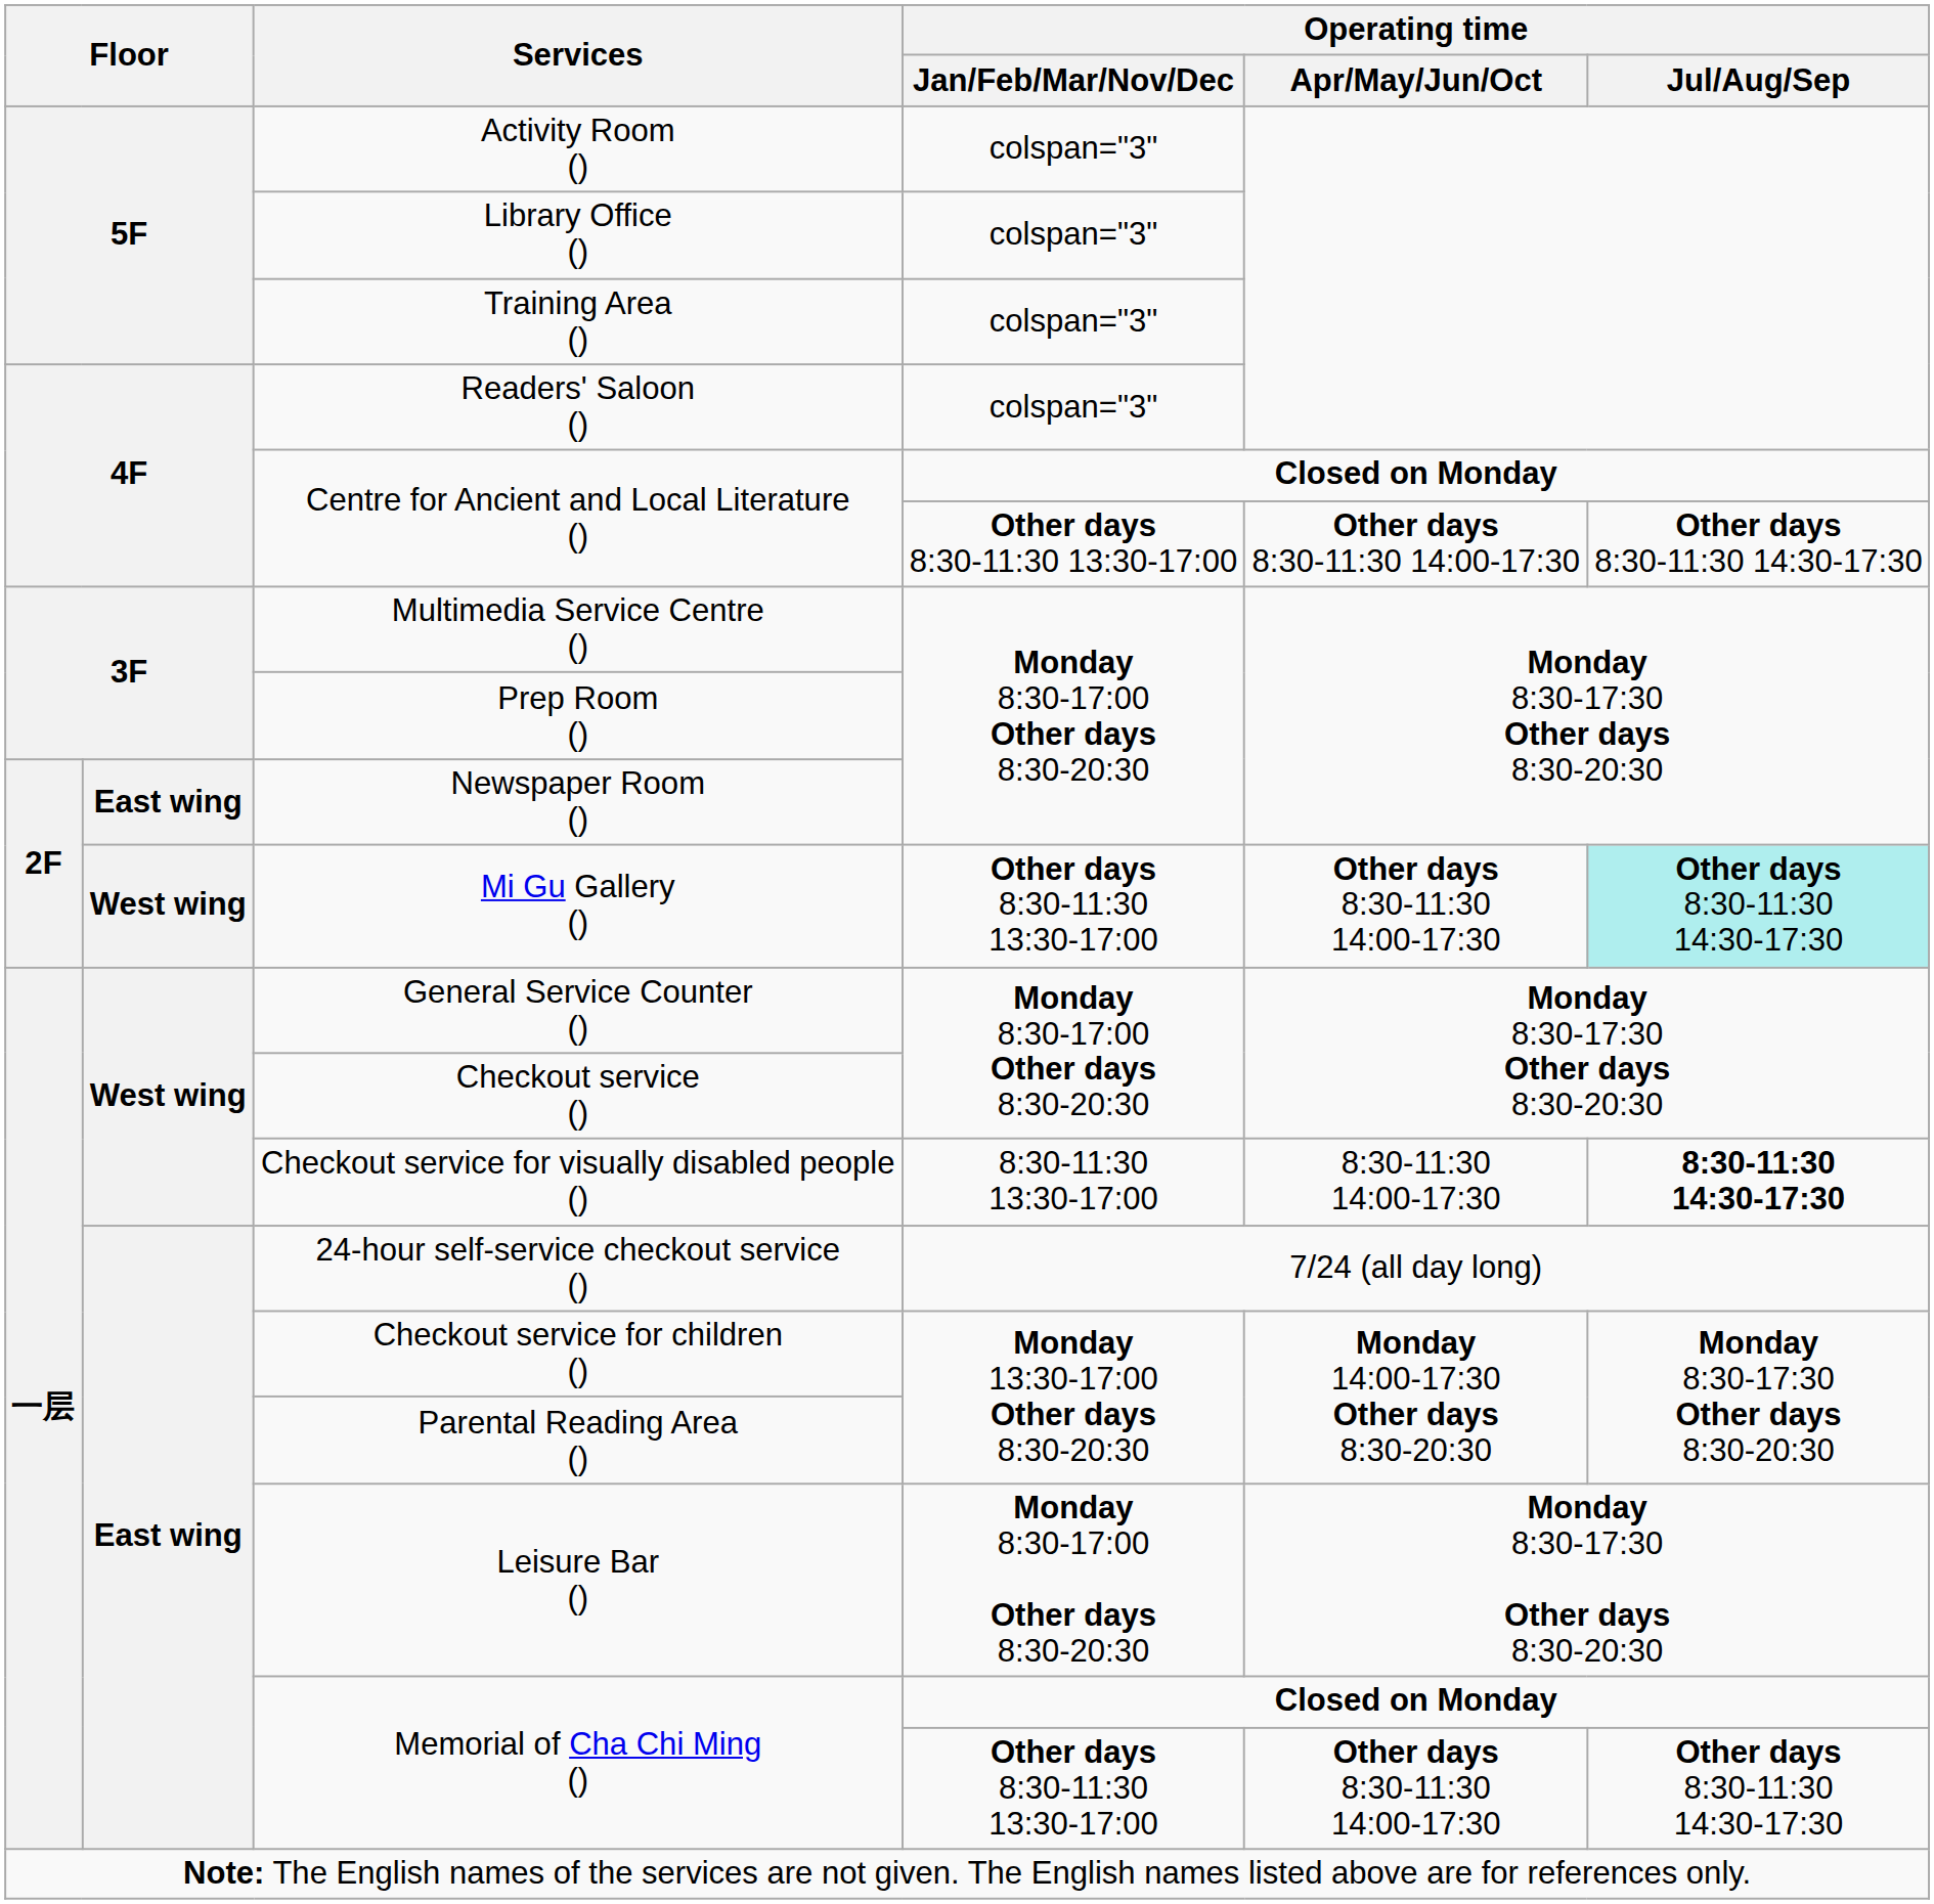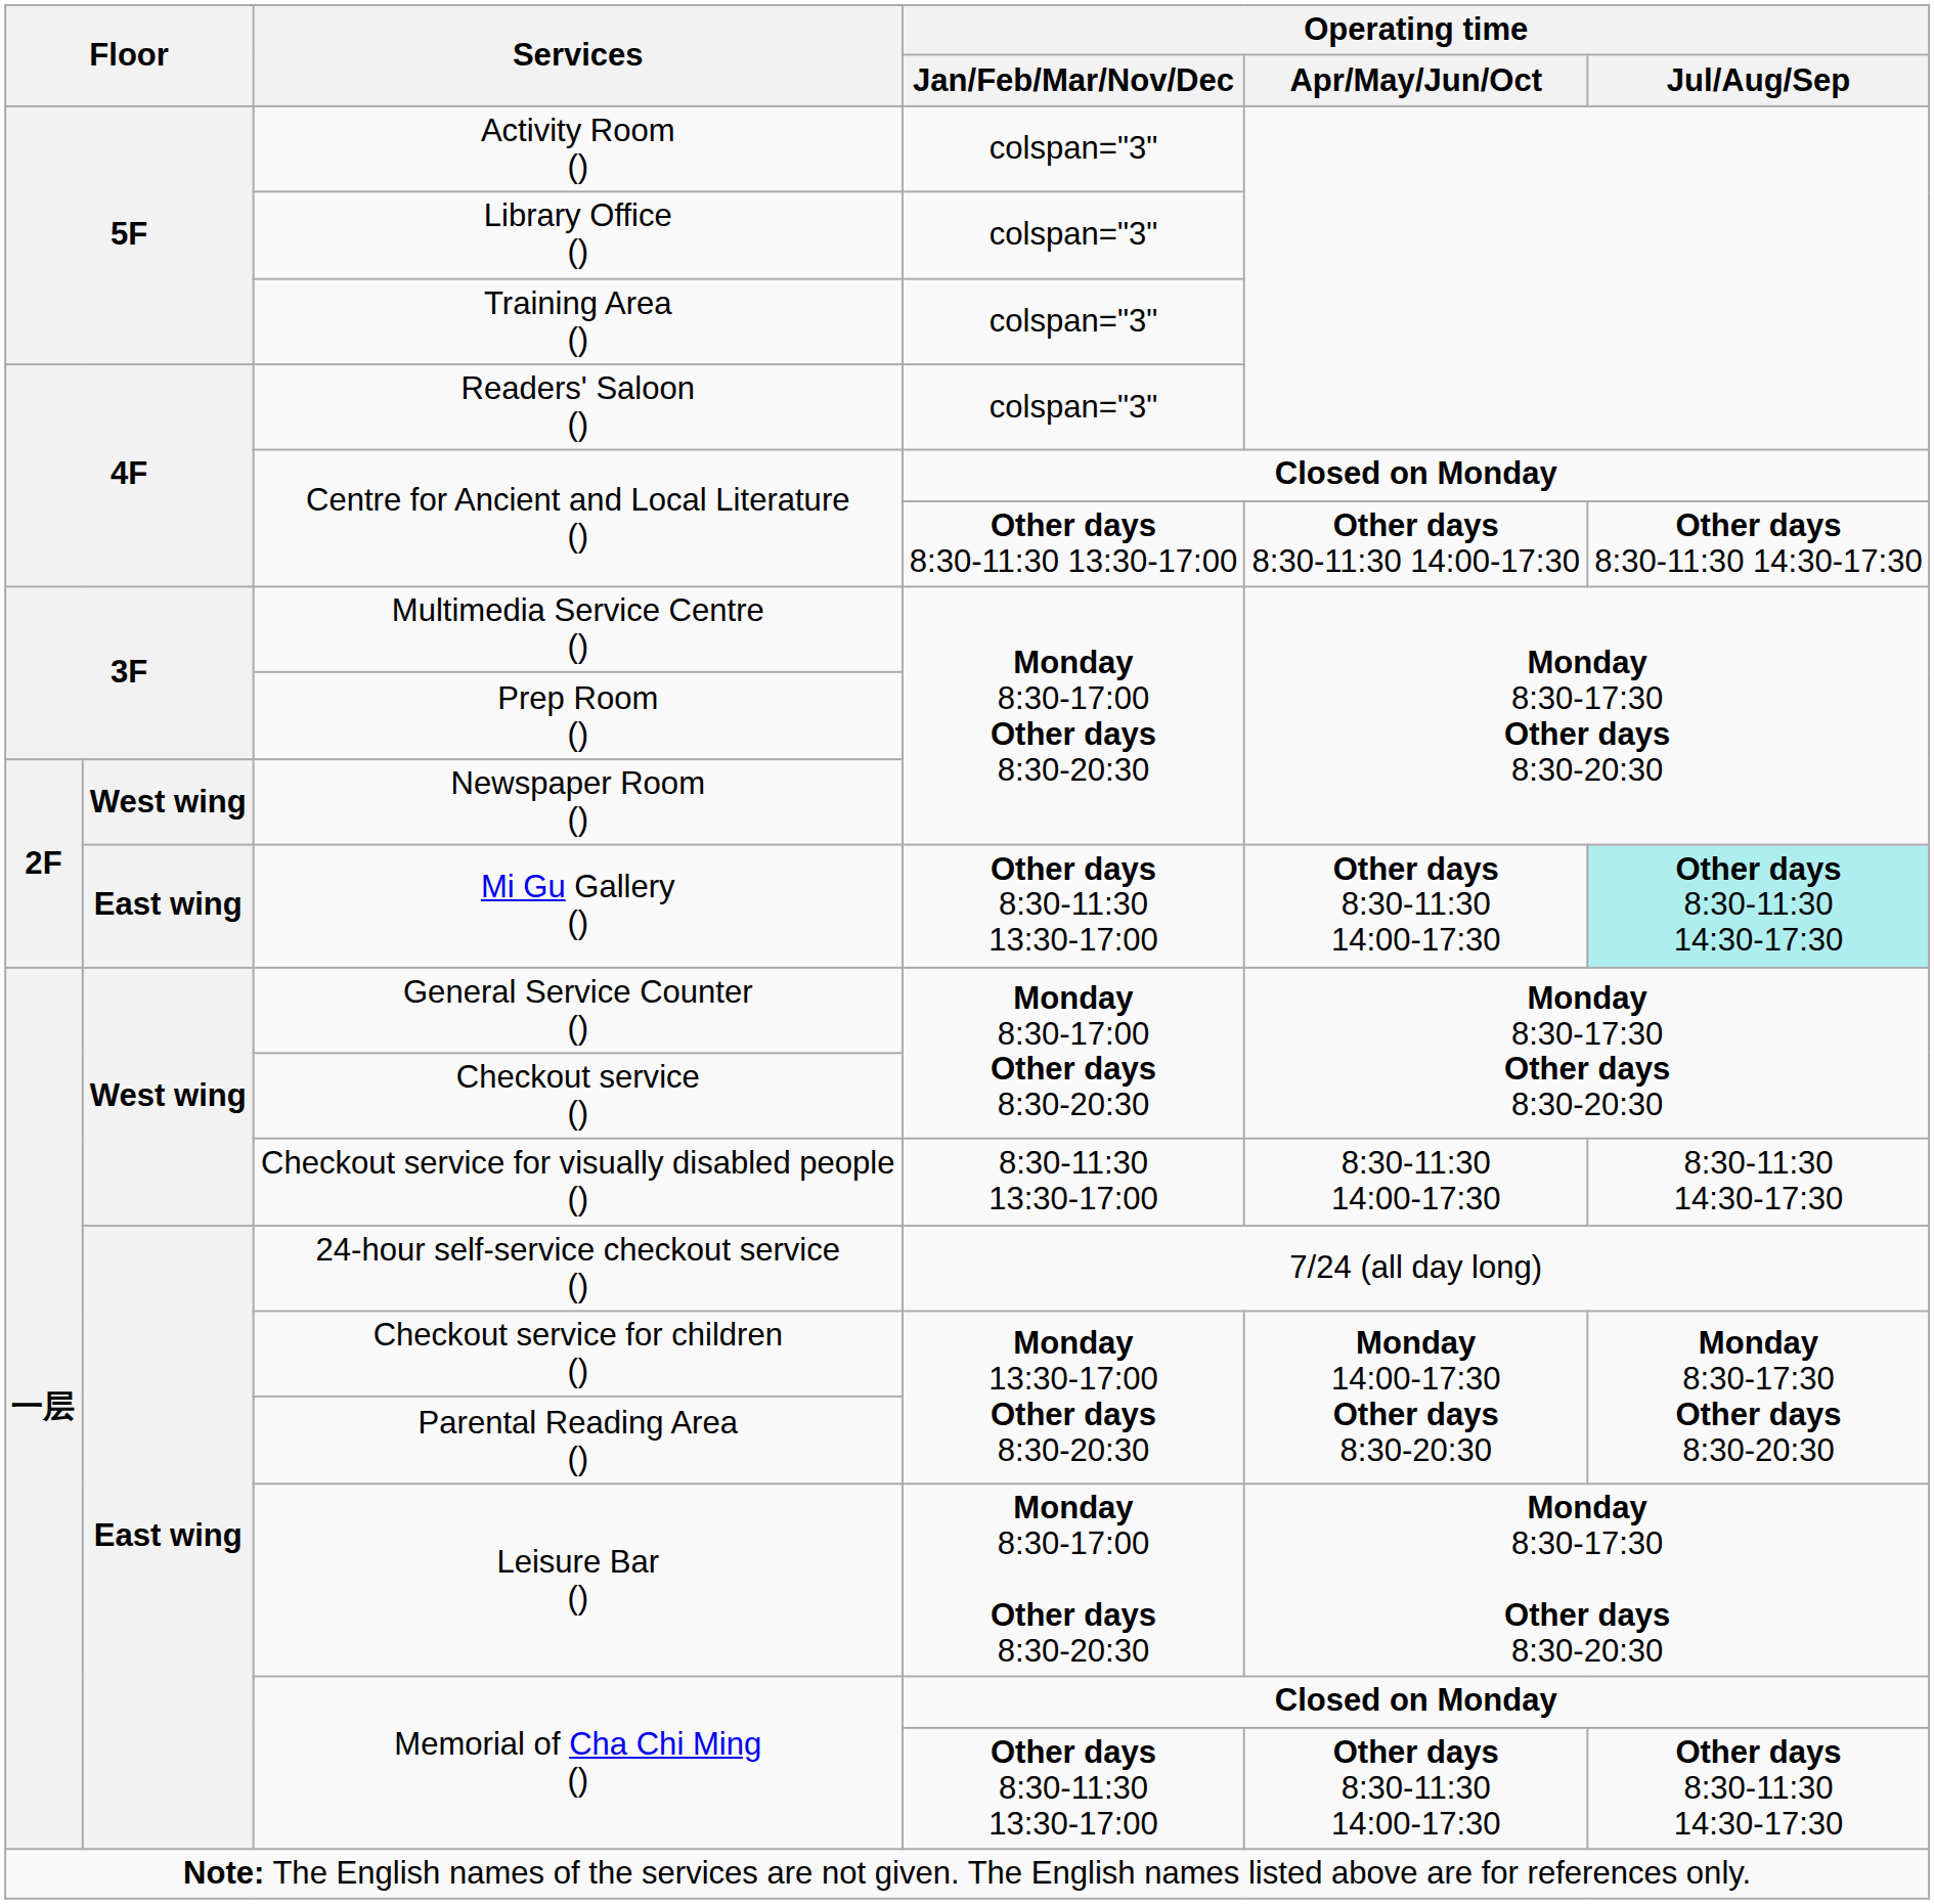Newspaper Room () | column 2: East wing -> West wing
Mi Gu Gallery () | column 2: West wing -> East wing
Checkout service for visually disabled people () | Operating time / Jul/Aug/Sep: bold -> normal
